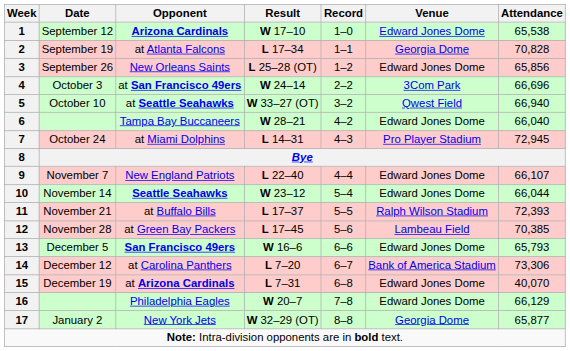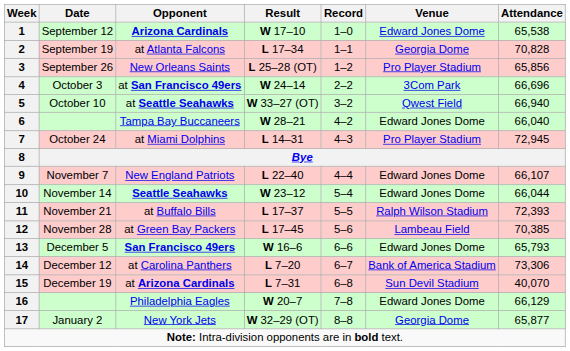3 | Venue: Edward Jones Dome -> Pro Player Stadium
15 | Venue: Edward Jones Dome -> Sun Devil Stadium
